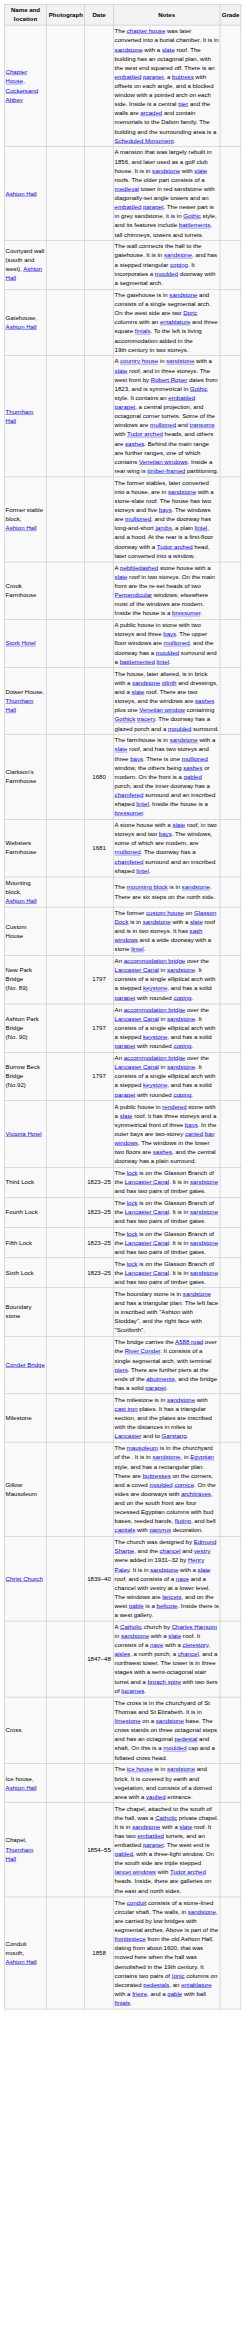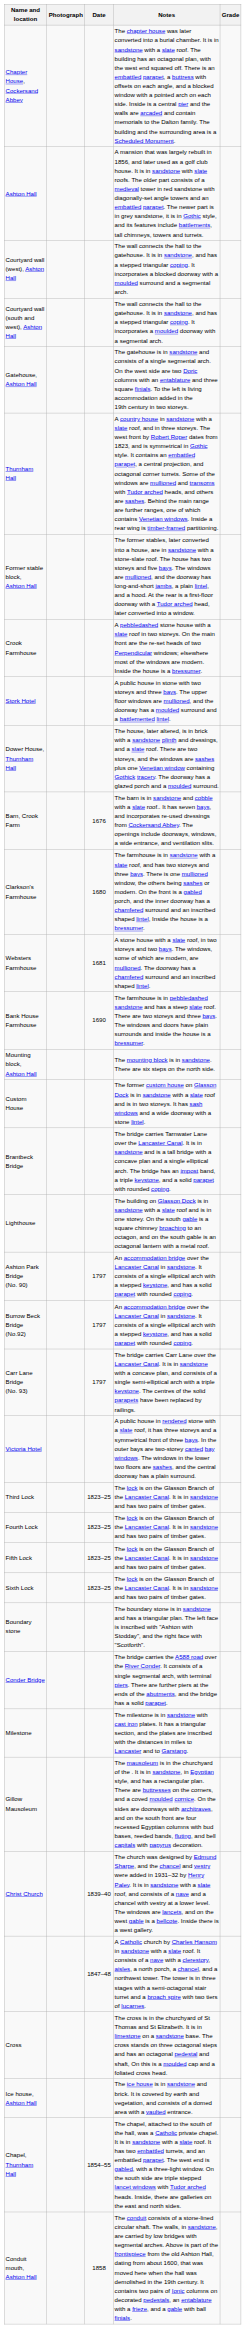+ row: Courtyard wall (west), Ashton Hall | The wall connects the hall to the gatehouse. It is in sandstone, and has a stepped triangular coping. It incorporates a blocked doorway with a moulded surround and a segmental arch.
+ row: Barn, Crook Farm | 1676 | The barn is in sandstone and cobble with a slate roof.. It has seven bays, and incorporates re-used dressings from Cockersand Abbey. The openings include doorways, windows, a wide entrance, and ventilation slits.
+ row: Bank House Farmhouse | 1690 | The farmhouse is in pebbledashed sandstone and has a steep slate roof. There are two storeys and three bays. The windows and doors have plain surrounds and inside the house is a bressumer.
+ row: Brantbeck Bridge | The bridge carries Tarnwater Lane over the Lancaster Canal. It is in sandstone and is a tall bridge with a concave plan and a single elliptical arch. The bridge has an impost band, a triple keystone, and a solid parapet with rounded coping.
+ row: Lighthouse | The building on Glasson Dock is in sandstone with a slate roof and is in one storey. On the south gable is a square chimney broaching to an octagon, and on the south gable is an octagonal lantern with a metal roof.
- row: New Park Bridge (No. 89) | 1797 | An accommodation bridge over the Lancaster Canal in sandstone. It consists of a single elliptical arch with a stepped keystone, and has a solid parapet with rounded coping.
+ row: Carr Lane Bridge (No. 93) | 1797 | The bridge carries Carr Lane over the Lancaster Canal. It is in sandstone with a concave plan, and consists of a single semi-elliptical arch with a triple keystone. The centres of the solid parapets have been replaced by railings.
